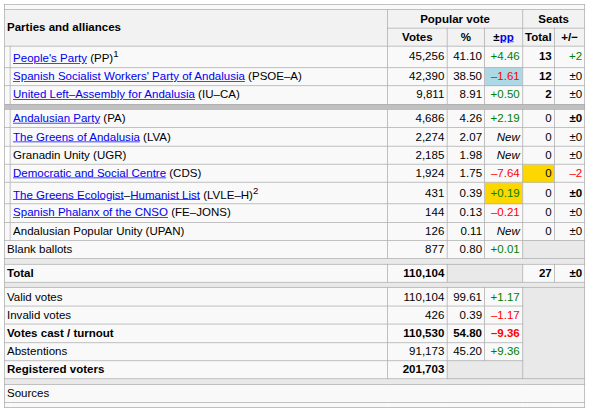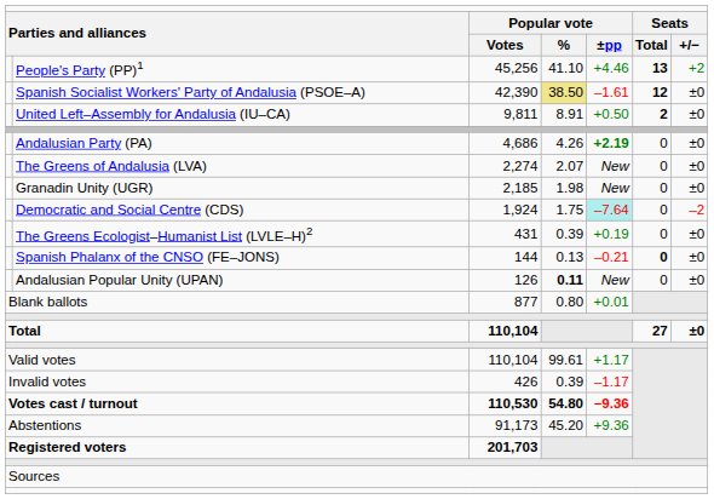Spanish Socialist Workers' Party of Andalusia (PSOE–A) | column 4: no background -> khaki background
Spanish Socialist Workers' Party of Andalusia (PSOE–A) | column 5: lightblue background -> no background
Andalusian Party (PA) | column 5: normal -> bold
Andalusian Party (PA) | column 7: bold -> normal
Democratic and Social Centre (CDS) | column 5: no background -> paleturquoise background
Democratic and Social Centre (CDS) | column 6: gold background -> no background
The Greens Ecologist–Humanist List (LVLE–H)2 | column 5: gold background -> no background
The Greens Ecologist–Humanist List (LVLE–H)2 | column 7: bold -> normal
Spanish Phalanx of the CNSO (FE–JONS) | column 6: normal -> bold
Andalusian Popular Unity (UPAN) | column 4: normal -> bold
